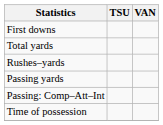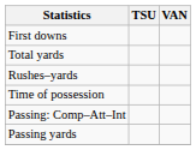rows swapped: Passing yards <-> Time of possession
